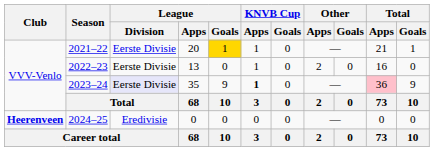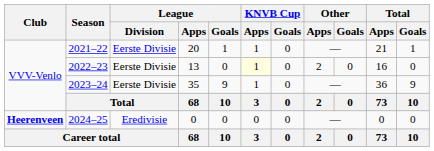2021–22 | League / Goals: gold background -> no background
2022–23 | KNVB Cup / Apps: no background -> lightyellow background
2023–24 | League / Division: lavender background -> no background
2023–24 | KNVB Cup / Apps: bold -> normal
2023–24 | Total / Apps: pink background -> no background
